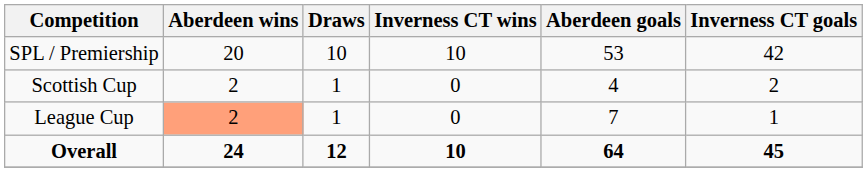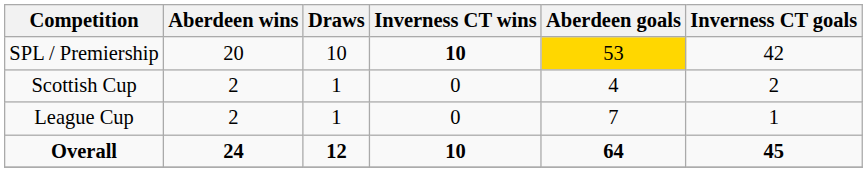SPL / Premiership | Inverness CT wins: normal -> bold
SPL / Premiership | Aberdeen goals: no background -> gold background
League Cup | Aberdeen wins: lightsalmon background -> no background
